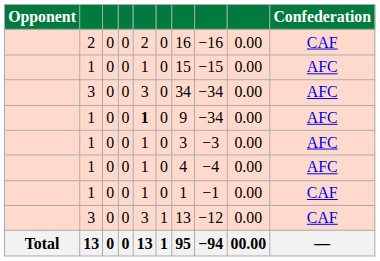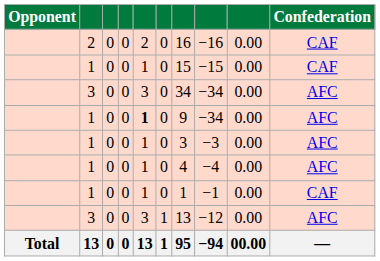row 3 | Confederation: AFC -> CAF
row 9 | Confederation: CAF -> AFC
